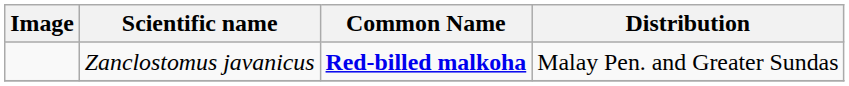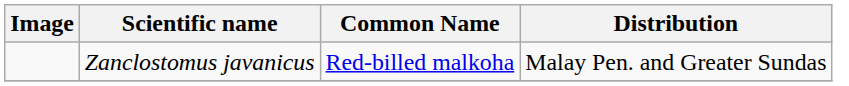Zanclostomus javanicus | Common Name: bold -> normal
